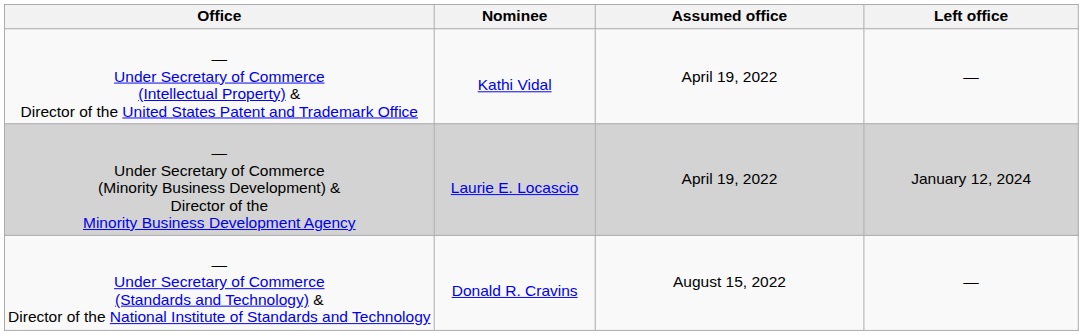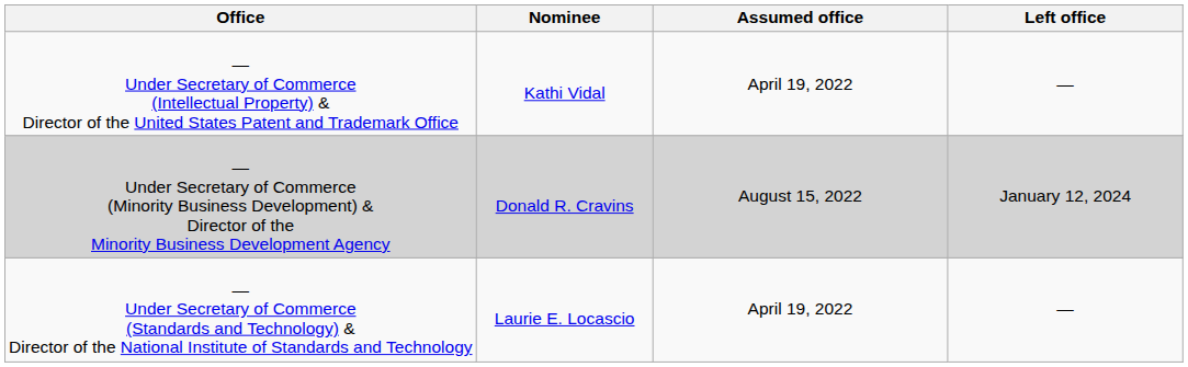row 3 | Nominee: Laurie E. Locascio -> Donald R. Cravins
row 3 | Assumed office: April 19, 2022 -> August 15, 2022
row 4 | Nominee: Donald R. Cravins -> Laurie E. Locascio
row 4 | Assumed office: August 15, 2022 -> April 19, 2022
